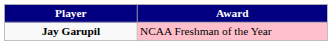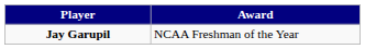Jay Garupil | Award: pink background -> no background
